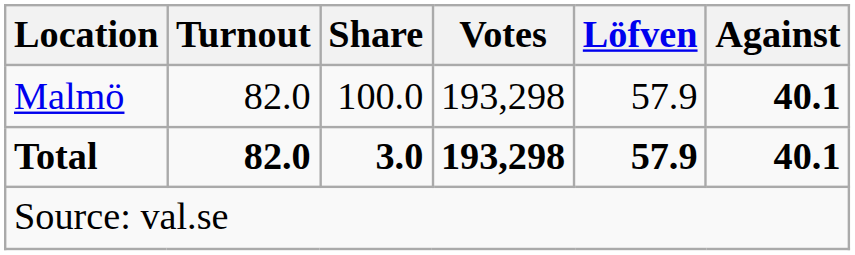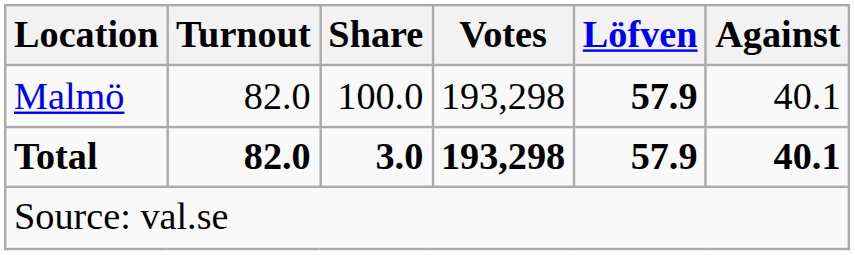Malmö | Löfven: normal -> bold
Malmö | Against: bold -> normal
